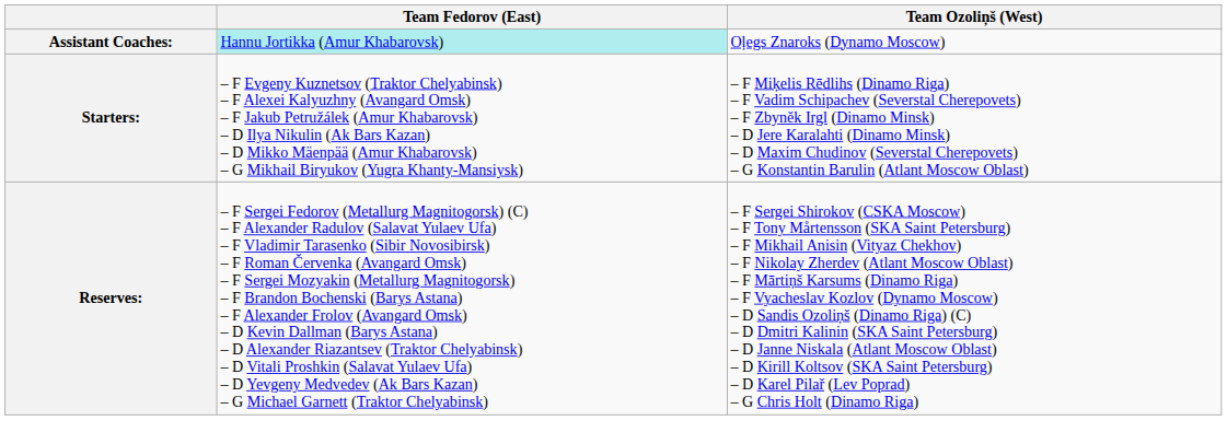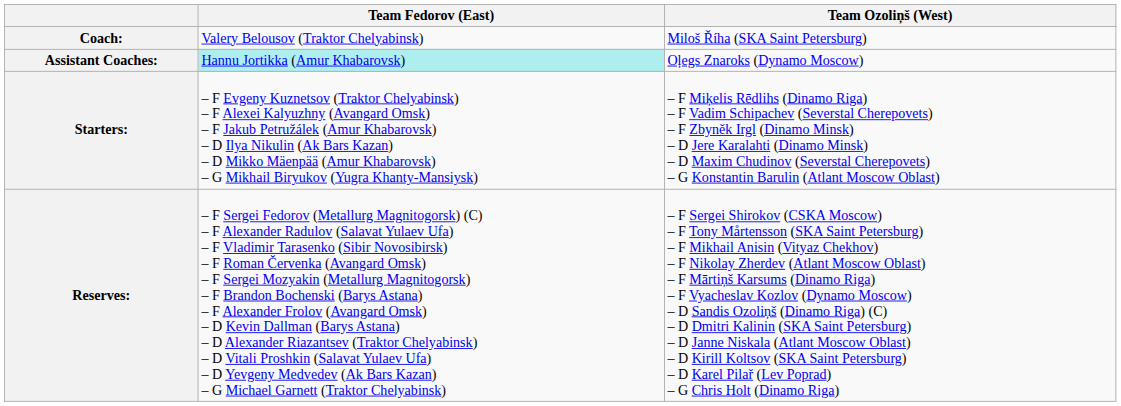+ row: Coach: | Valery Belousov (Traktor Chelyabinsk) | Miloš Říha (SKA Saint Petersburg)
